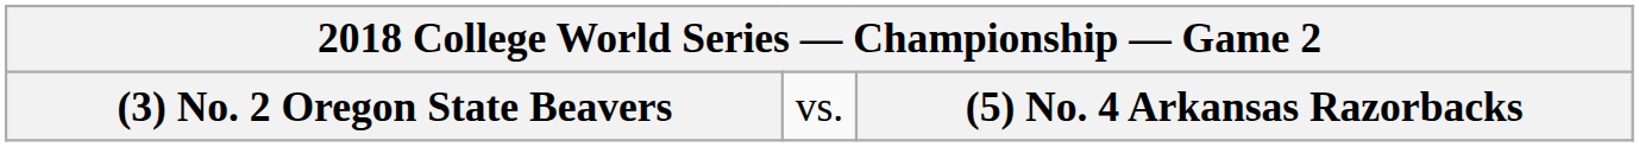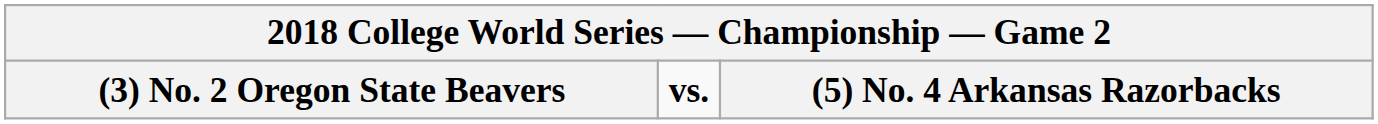(3) No. 2 Oregon State Beavers | column 2: normal -> bold
